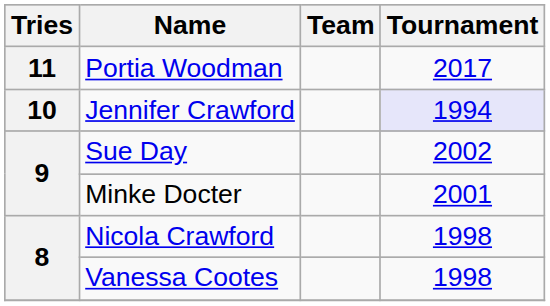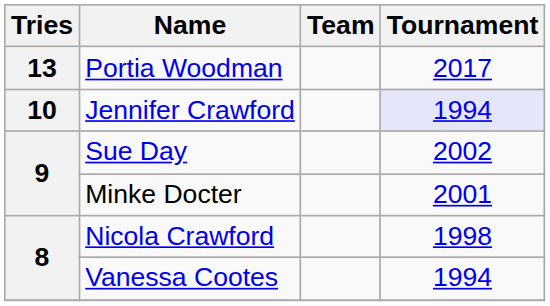Portia Woodman | Tries: 11 -> 13
Vanessa Cootes | Tournament: 1998 -> 1994
